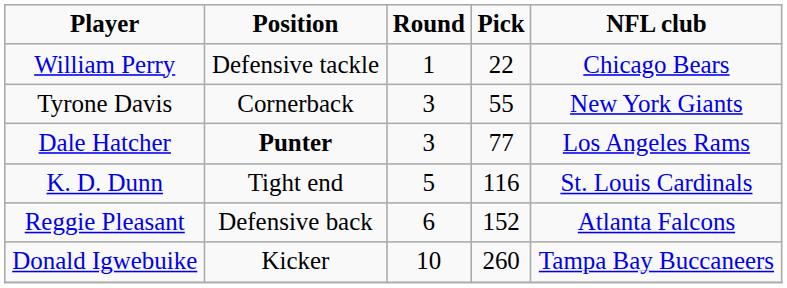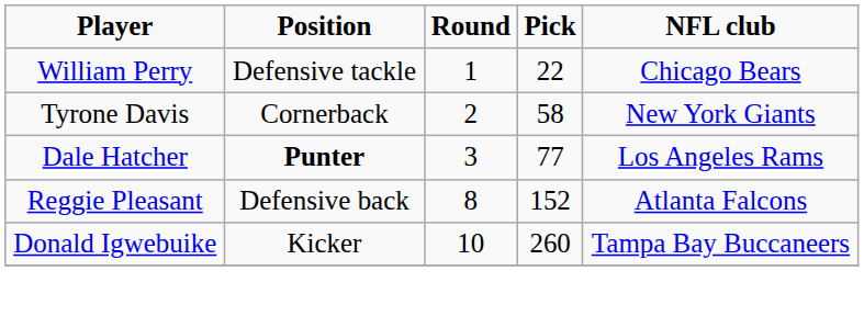Tyrone Davis | Round: 3 -> 2
Tyrone Davis | Pick: 55 -> 58
- row: K. D. Dunn | Tight end | 5 | 116 | St. Louis Cardinals
Reggie Pleasant | Round: 6 -> 8
